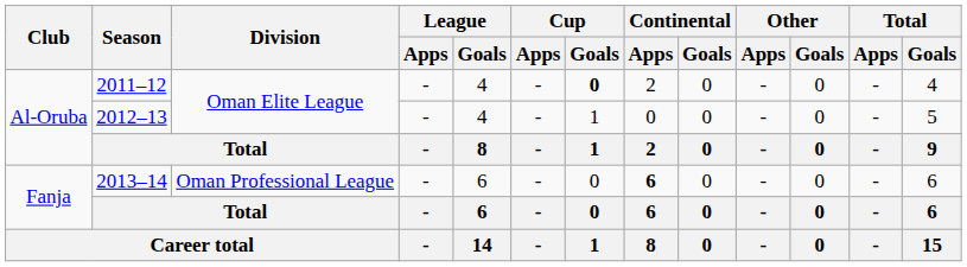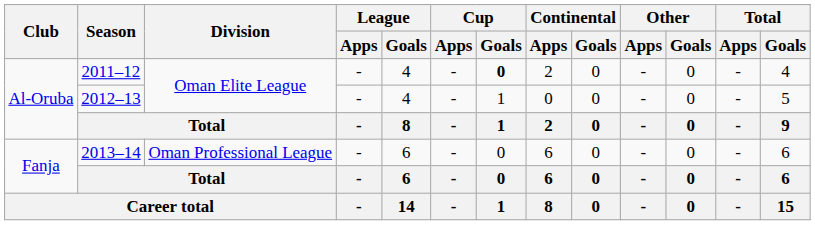2013–14 | Continental / Apps: bold -> normal
